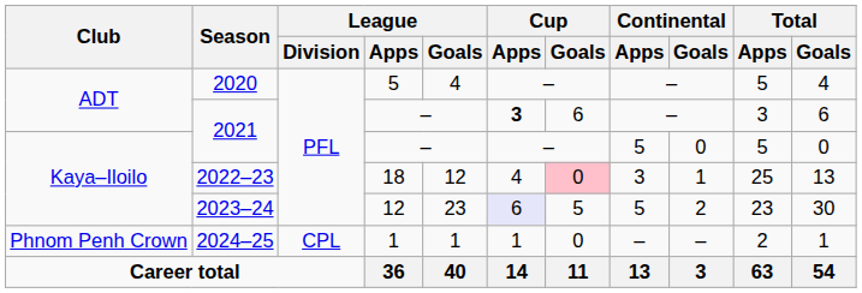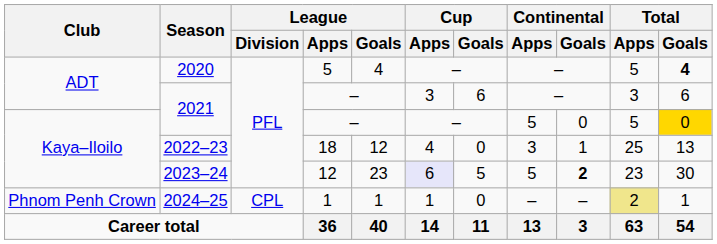2020 | Total / Goals: normal -> bold
ADT / 2021 | Cup / Apps: bold -> normal
Kaya–Iloilo / 2021 | Total / Goals: no background -> gold background
2022–23 | Cup / Goals: pink background -> no background
2023–24 | Continental / Goals: normal -> bold
2024–25 | Total / Apps: no background -> khaki background
